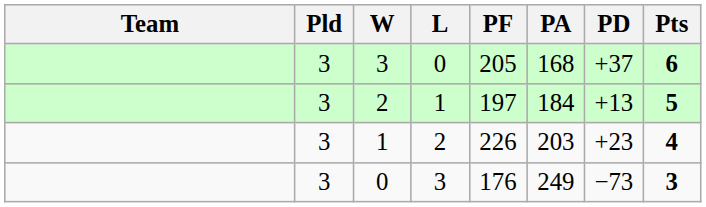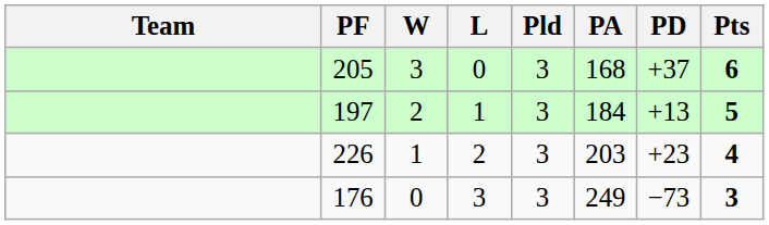columns swapped: Pld <-> PF
